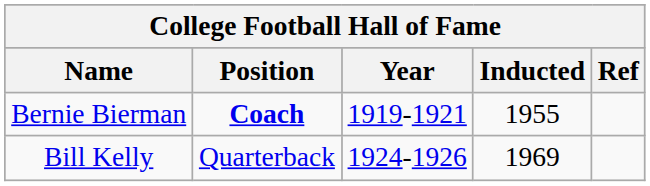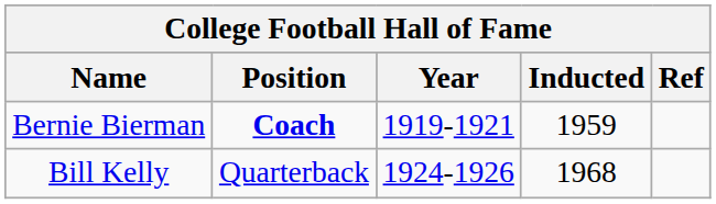Bernie Bierman | Inducted: 1955 -> 1959
Bill Kelly | Inducted: 1969 -> 1968
